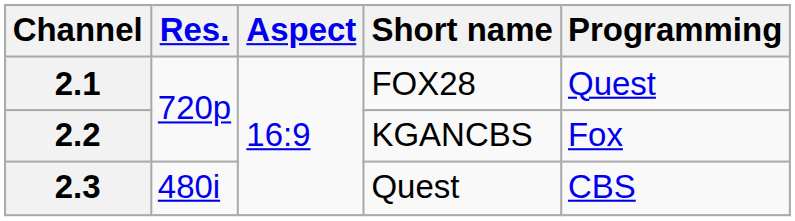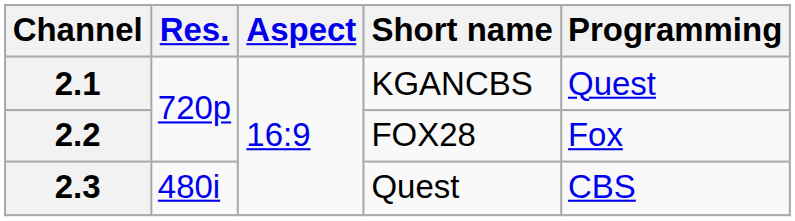2.1 | Short name: FOX28 -> KGANCBS
2.2 | Short name: KGANCBS -> FOX28
